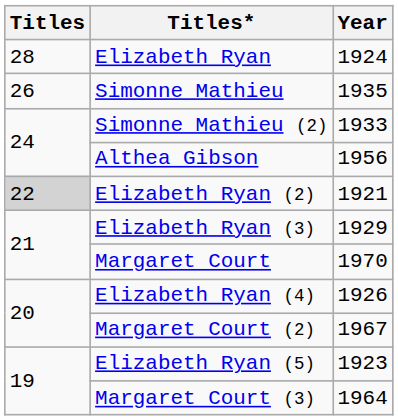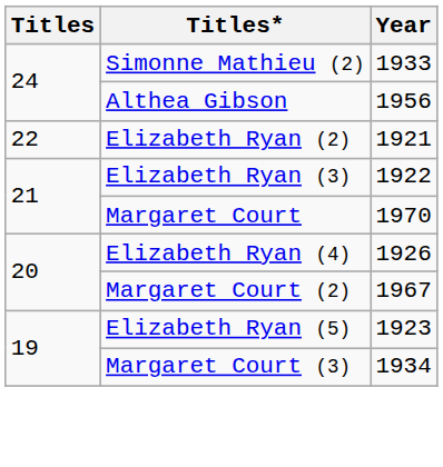- row: 28 | Elizabeth Ryan | 1924
- row: 26 | Simonne Mathieu | 1935
Elizabeth Ryan (2) | Titles: lightgrey background -> no background
Elizabeth Ryan (3) | Year: 1929 -> 1922
Margaret Court (3) | Year: 1964 -> 1934
